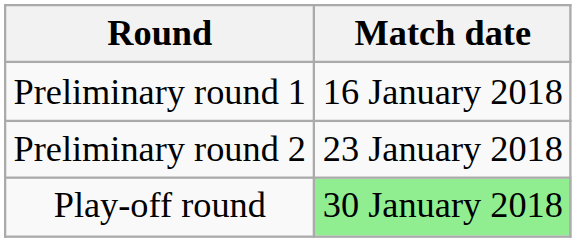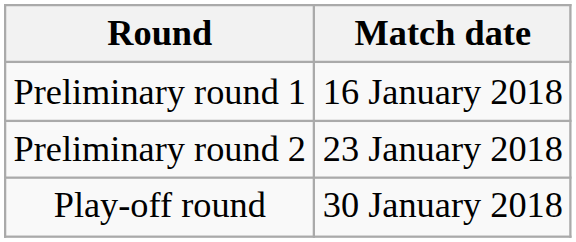Play-off round | Match date: lightgreen background -> no background
